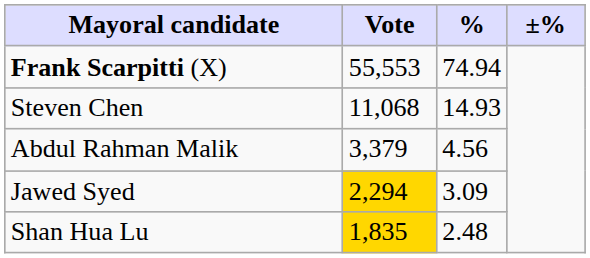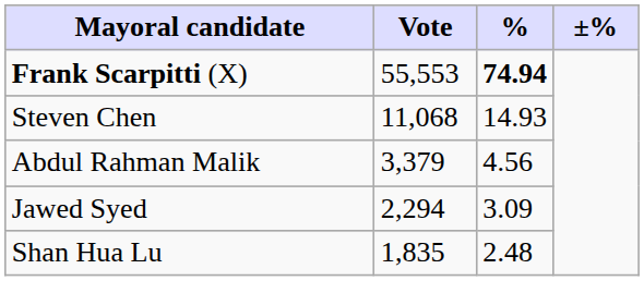Frank Scarpitti (X) | %: normal -> bold
Jawed Syed | Vote: gold background -> no background
Shan Hua Lu | Vote: gold background -> no background
